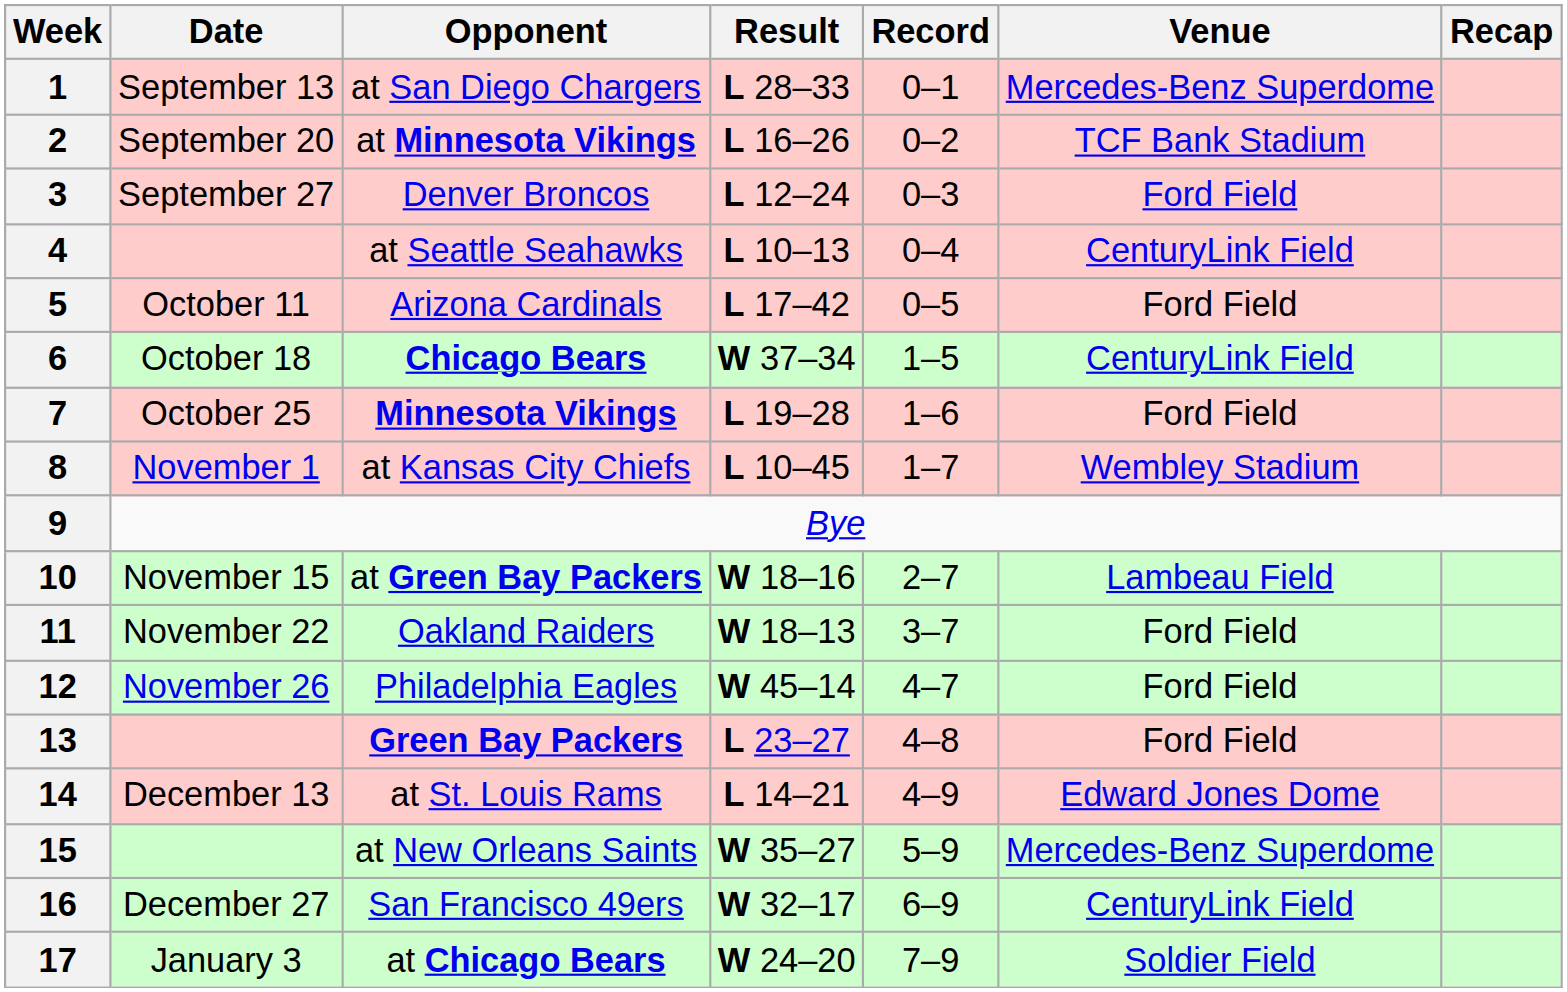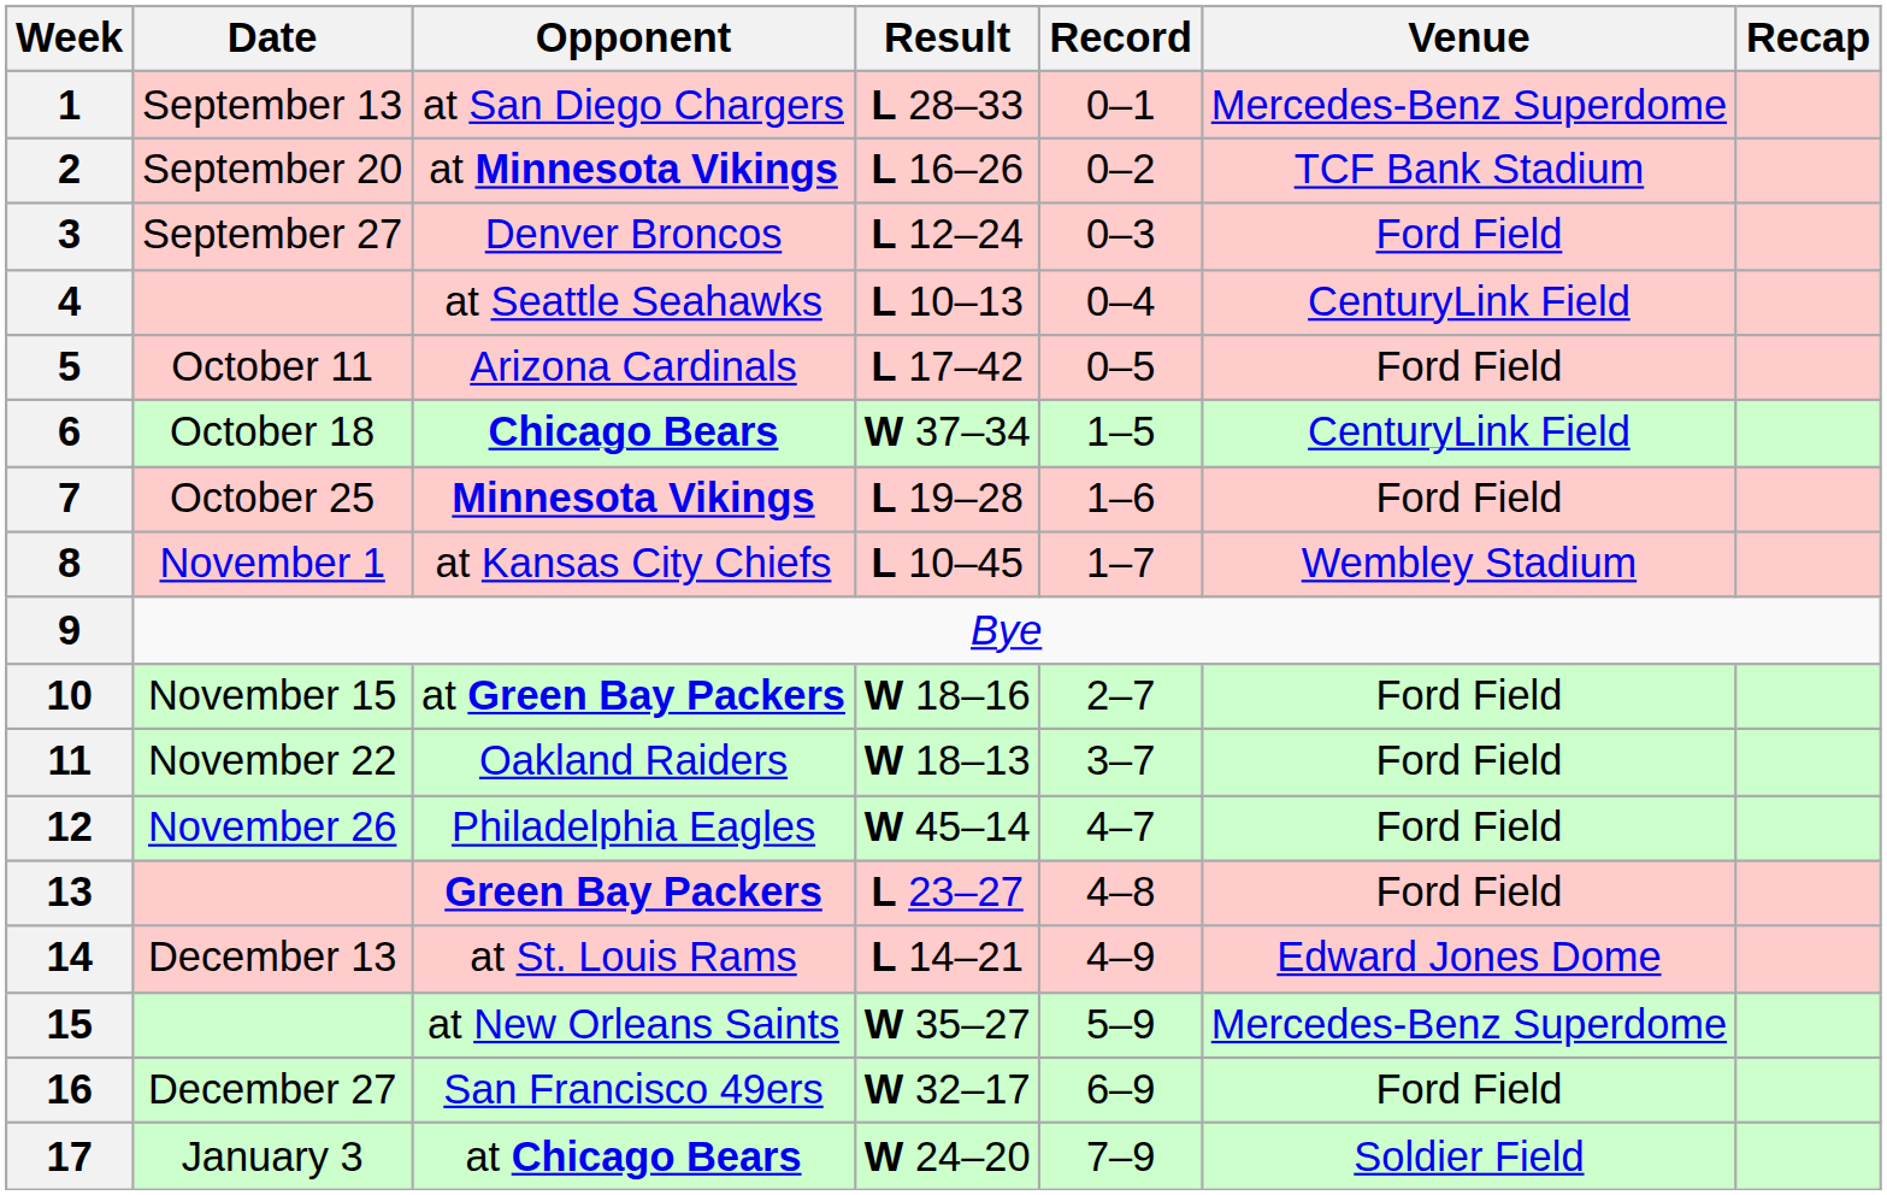10 | Venue: Lambeau Field -> Ford Field
16 | Venue: CenturyLink Field -> Ford Field
